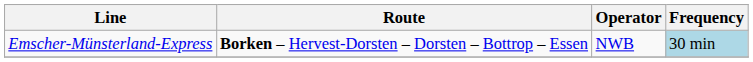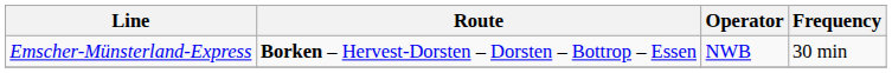Emscher-Münsterland-Express | Frequency: lightblue background -> no background
